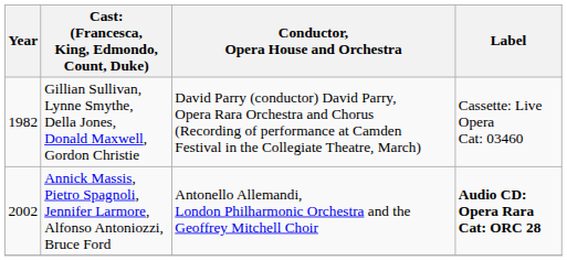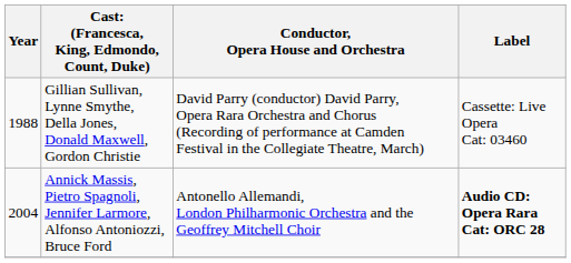row 2 | Year: 1982 -> 1988
row 3 | Year: 2002 -> 2004
